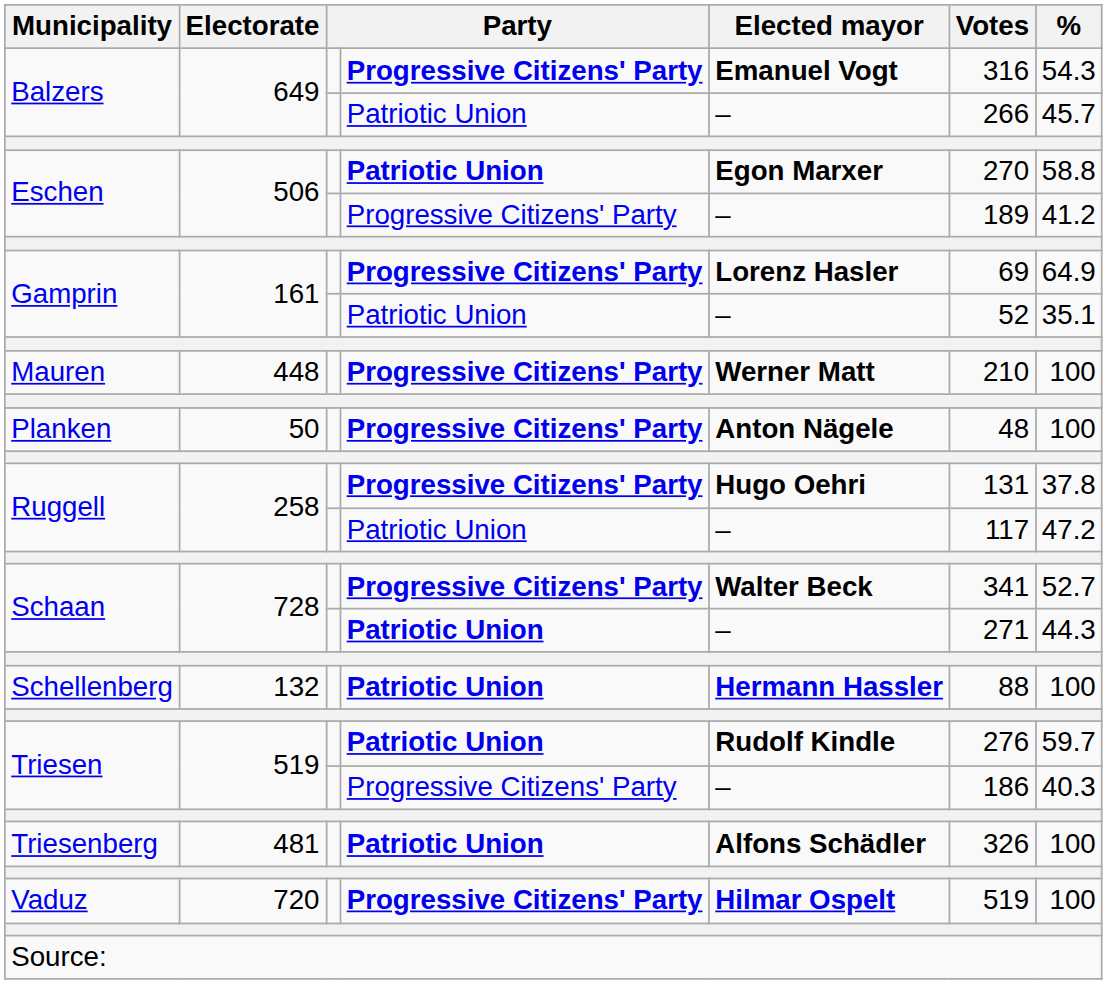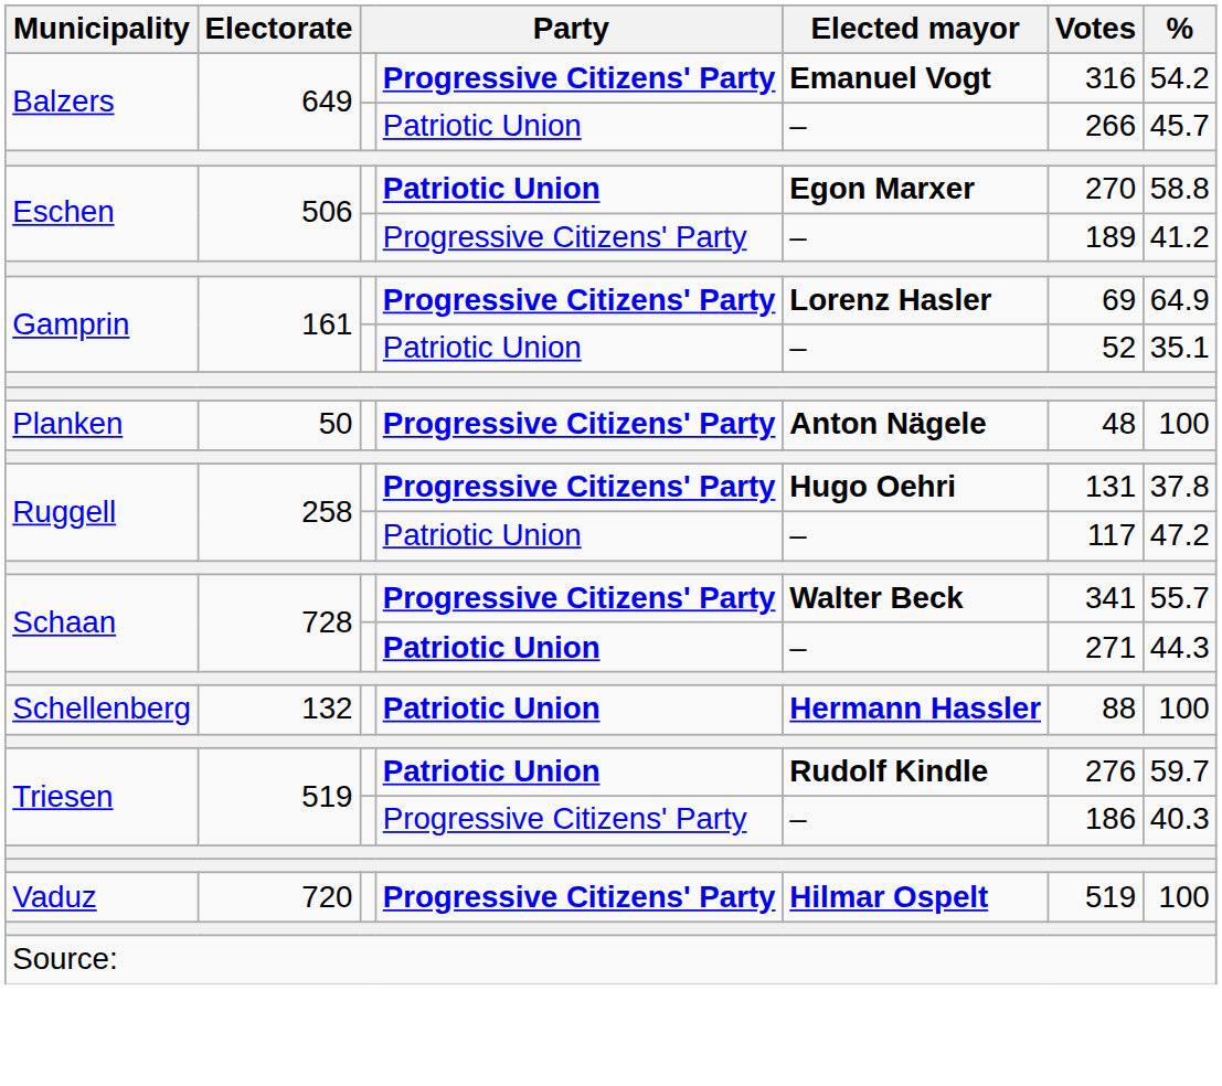Balzers / Progressive Citizens' Party | %: 54.3 -> 54.2
- row: Mauren | 448 | Progressive Citizens' Party | Werner Matt | 210 | 100
Schaan / Progressive Citizens' Party | %: 52.7 -> 55.7
- row: Triesenberg | 481 | Patriotic Union | Alfons Schädler | 326 | 100
